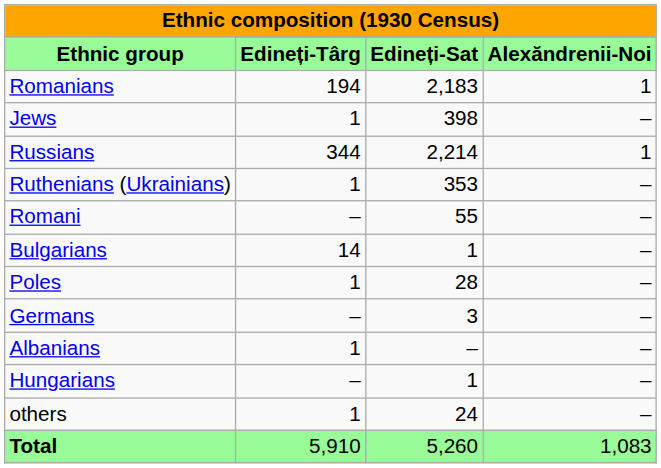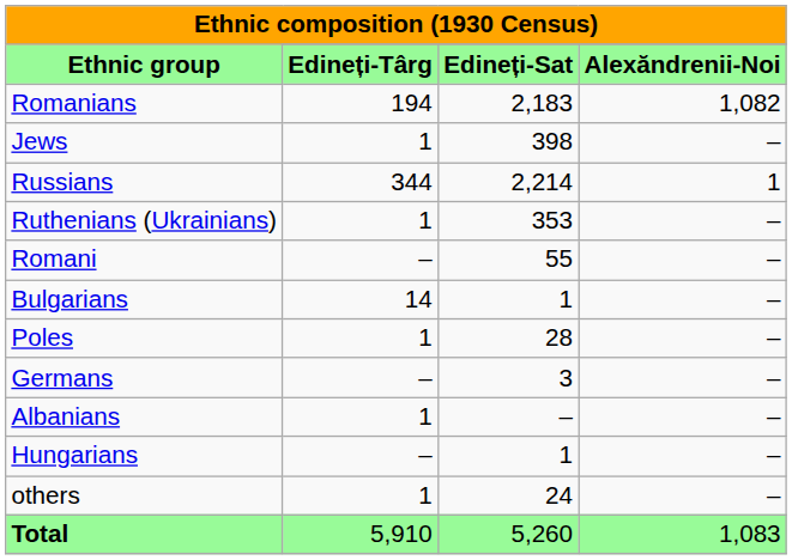Romanians | column 4: 1 -> 1,082
